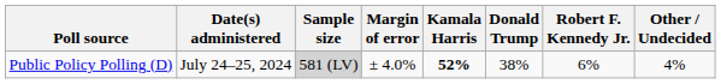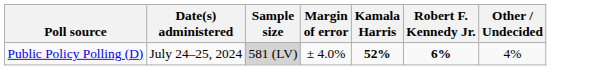- column: Donald Trump | 38%
Public Policy Polling (D) | Robert F. Kennedy Jr.: normal -> bold
